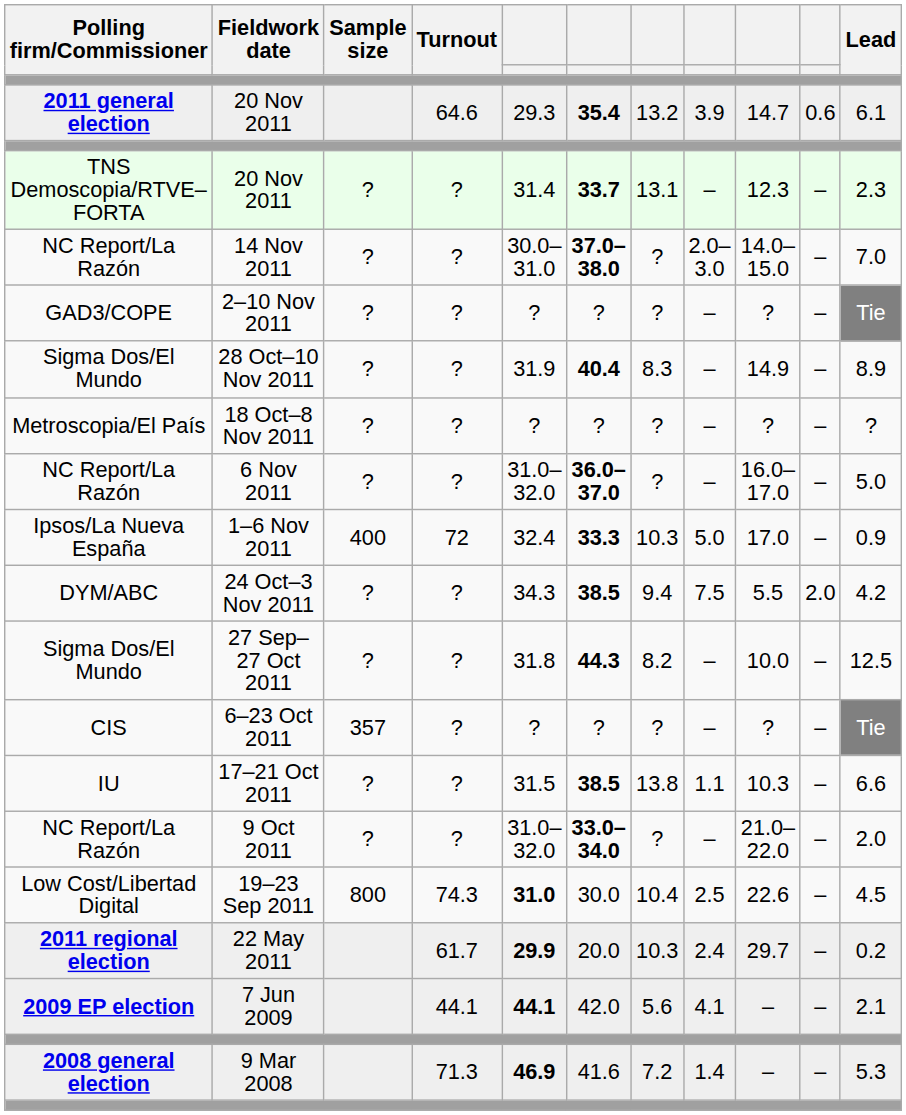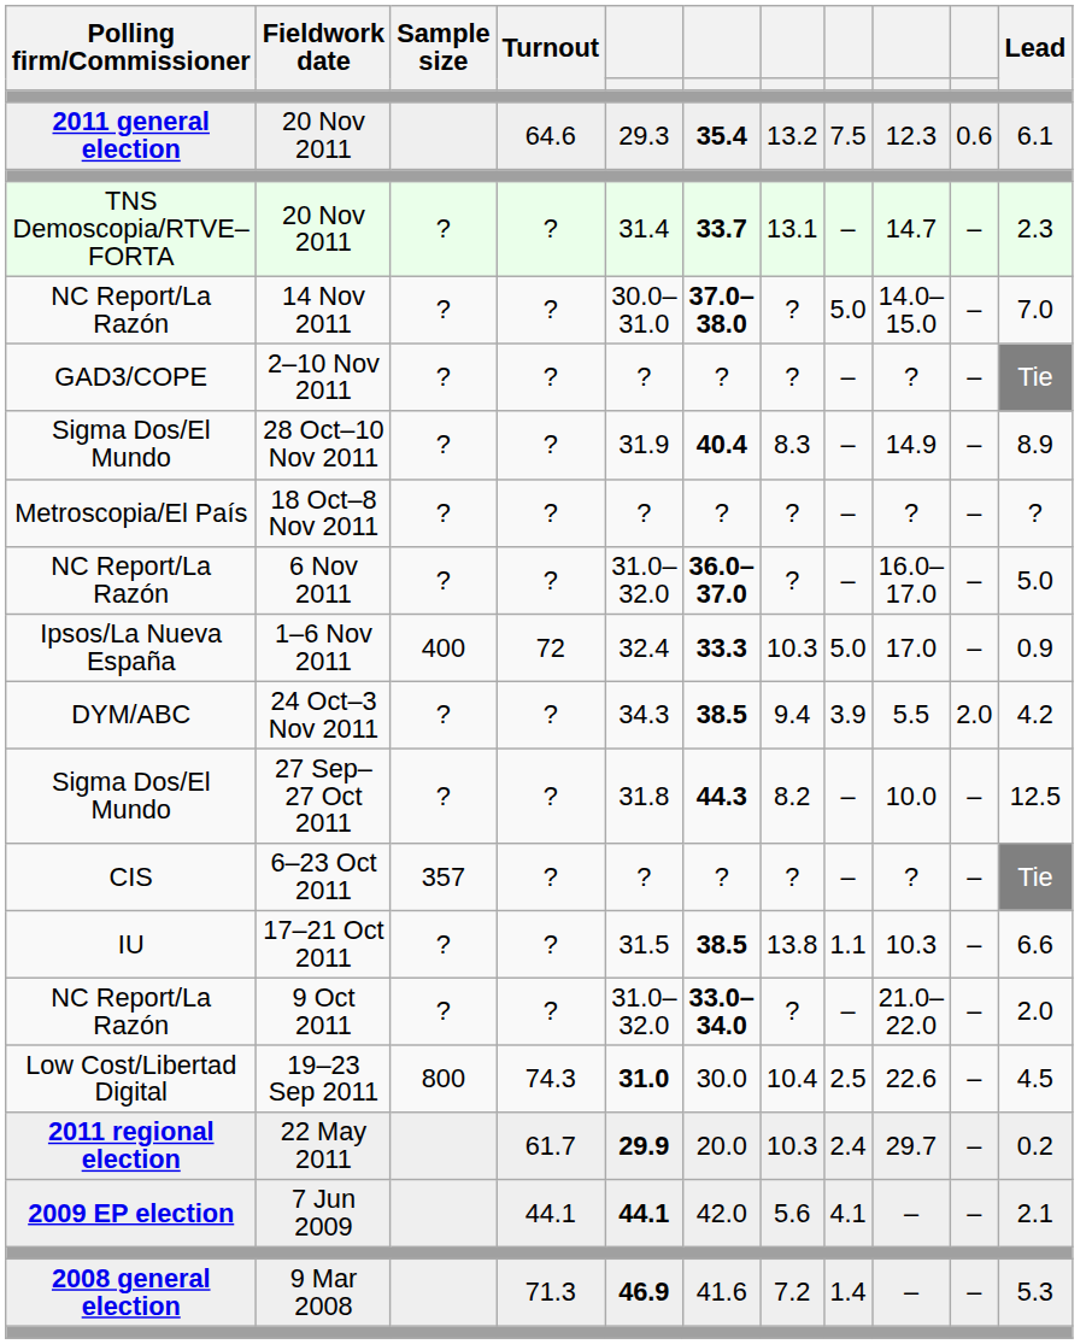2011 general election / 20 Nov 2011 | column 8: 3.9 -> 7.5
2011 general election / 20 Nov 2011 | column 9: 14.7 -> 12.3
TNS Demoscopia/RTVE–FORTA / 20 Nov 2011 | column 9: 12.3 -> 14.7
14 Nov 2011 | column 8: 2.0– 3.0 -> 5.0
24 Oct–3 Nov 2011 | column 8: 7.5 -> 3.9
